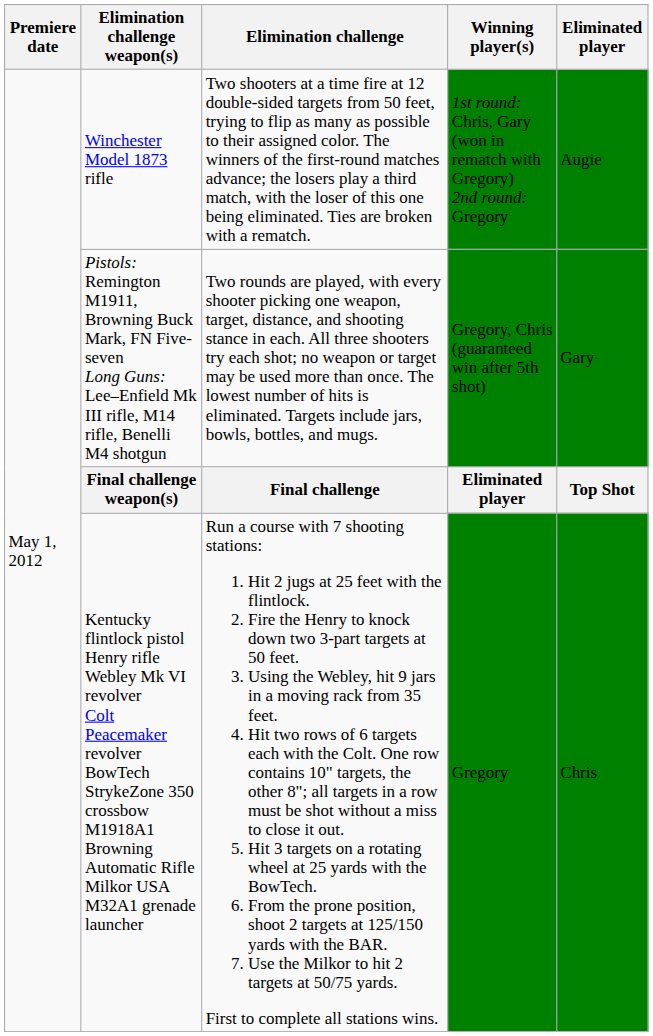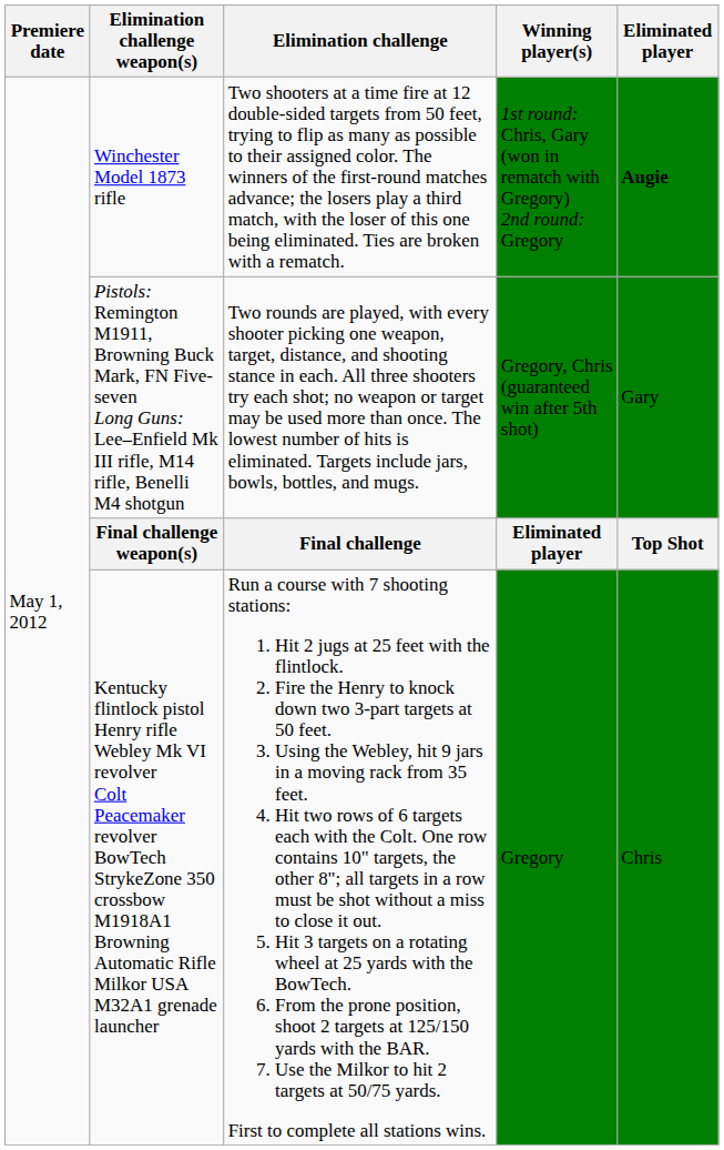Winchester Model 1873 rifle | Eliminated player: normal -> bold
